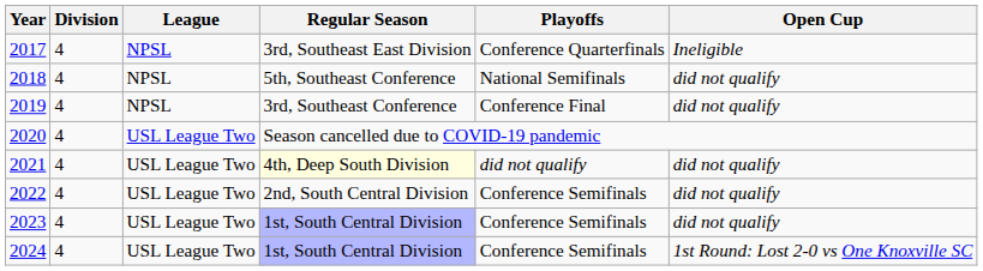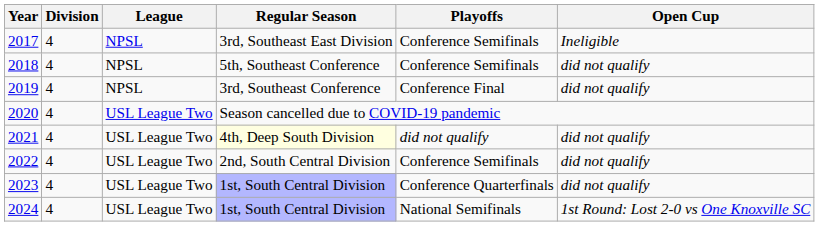2017 | Playoffs: Conference Quarterfinals -> Conference Semifinals
2018 | Playoffs: National Semifinals -> Conference Semifinals
2023 | Playoffs: Conference Semifinals -> Conference Quarterfinals
2024 | Playoffs: Conference Semifinals -> National Semifinals
